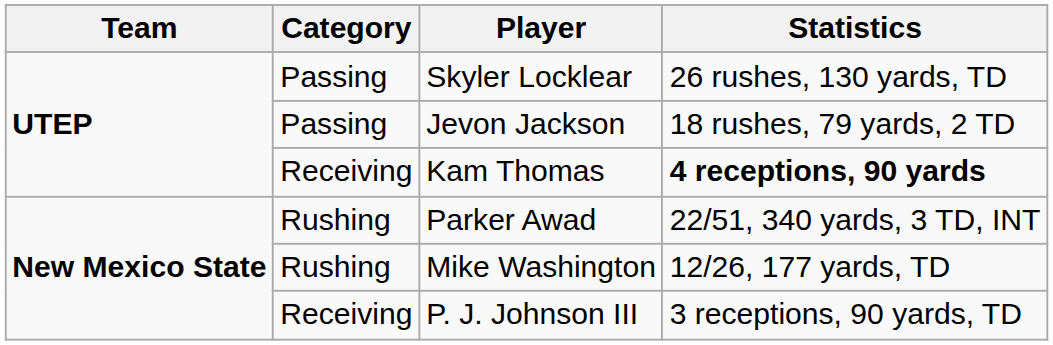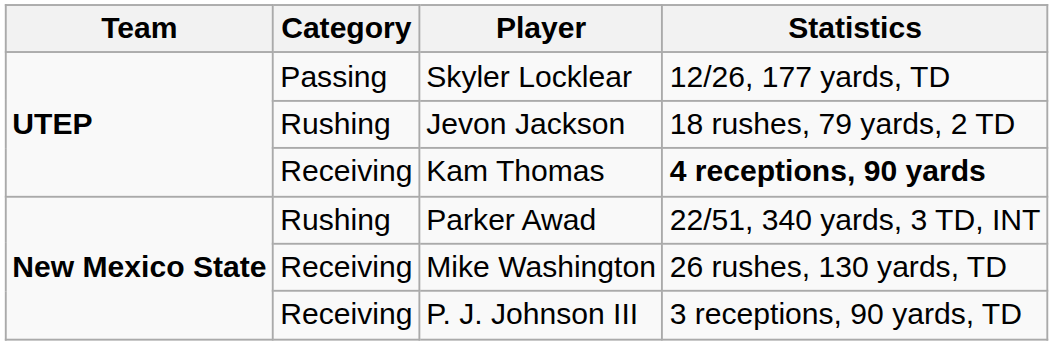Skyler Locklear | Statistics: 26 rushes, 130 yards, TD -> 12/26, 177 yards, TD
Jevon Jackson | Category: Passing -> Rushing
Mike Washington | Category: Rushing -> Receiving
Mike Washington | Statistics: 12/26, 177 yards, TD -> 26 rushes, 130 yards, TD
